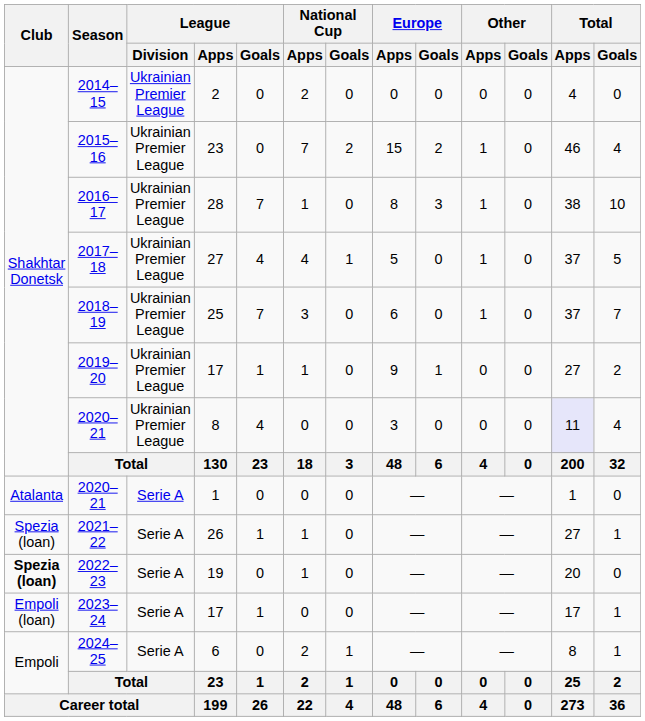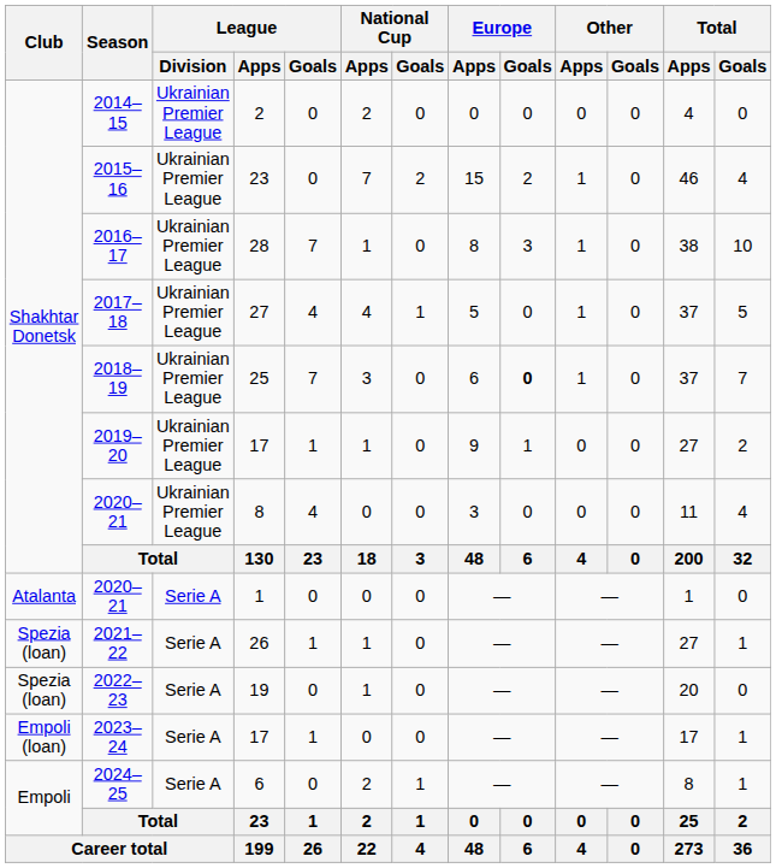2018–19 | Europe / Goals: normal -> bold
2020–21 / 8 | Total / Apps: lavender background -> no background
2022–23 | Club: bold -> normal
